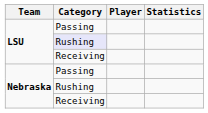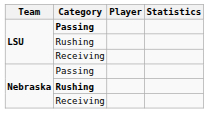LSU / Passing | Category: normal -> bold
LSU / Rushing | Category: lavender background -> no background
Nebraska / Rushing | Category: normal -> bold
